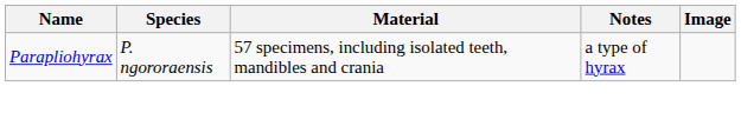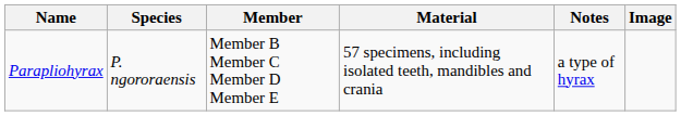+ column: Member | Member B Member C Member D Member E
